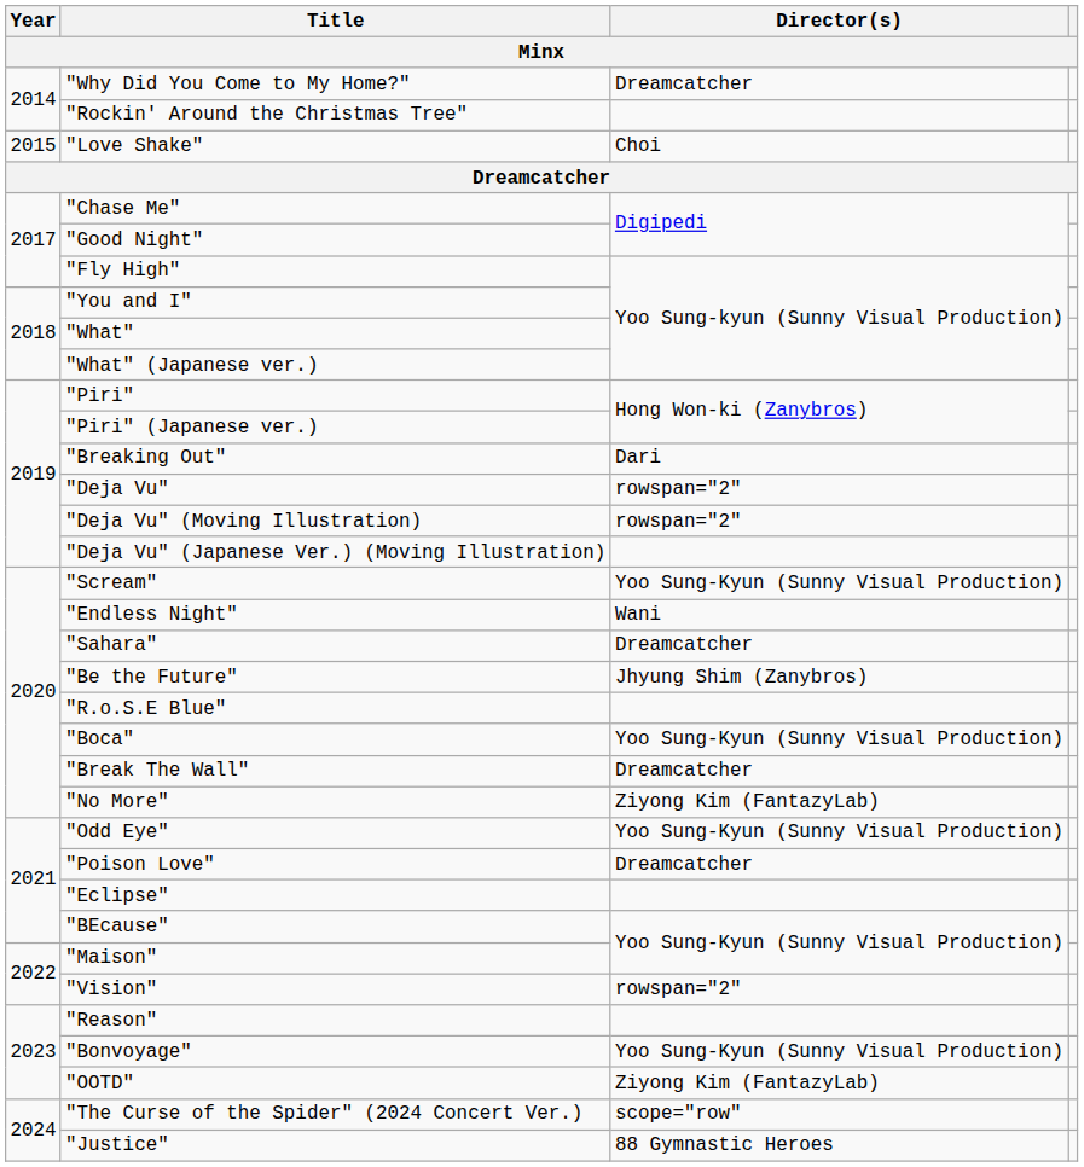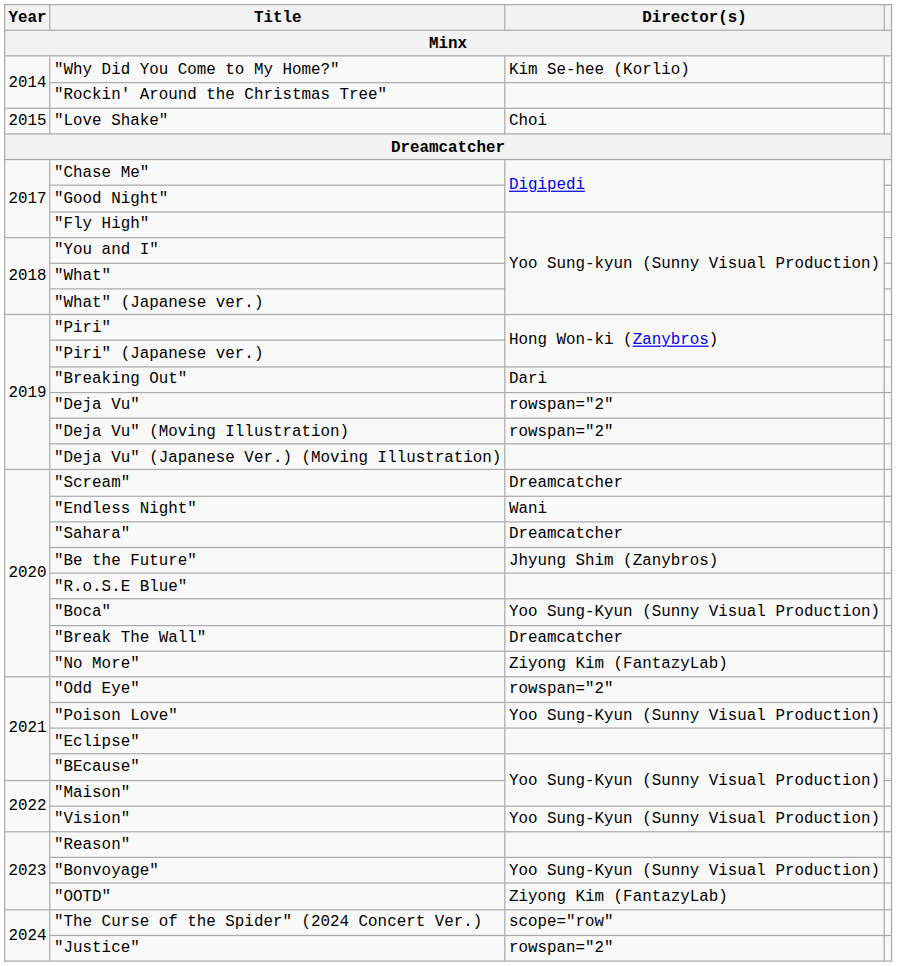"Why Did You Come to My Home?" | Director(s): Dreamcatcher -> Kim Se-hee (Korlio)
"Scream" | Director(s): Yoo Sung-Kyun (Sunny Visual Production) -> Dreamcatcher
"Odd Eye" | Director(s): Yoo Sung-Kyun (Sunny Visual Production) -> rowspan="2"
"Poison Love" | Director(s): Dreamcatcher -> Yoo Sung-Kyun (Sunny Visual Production)
"Vision" | Director(s): rowspan="2" -> Yoo Sung-Kyun (Sunny Visual Production)
"Justice" | Director(s): 88 Gymnastic Heroes -> rowspan="2"
